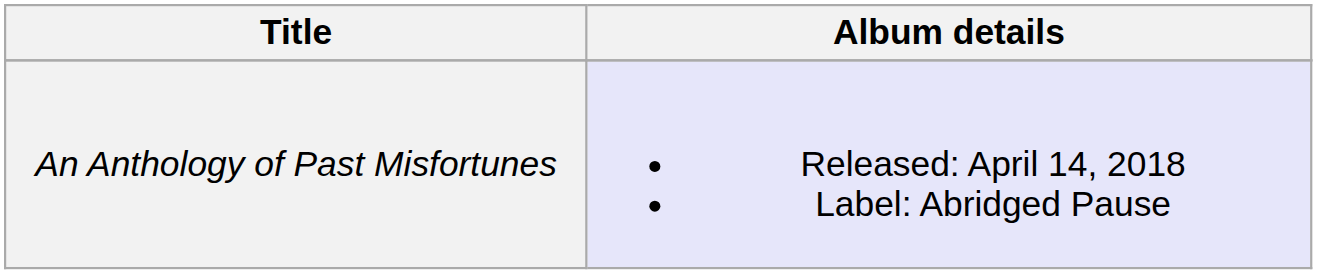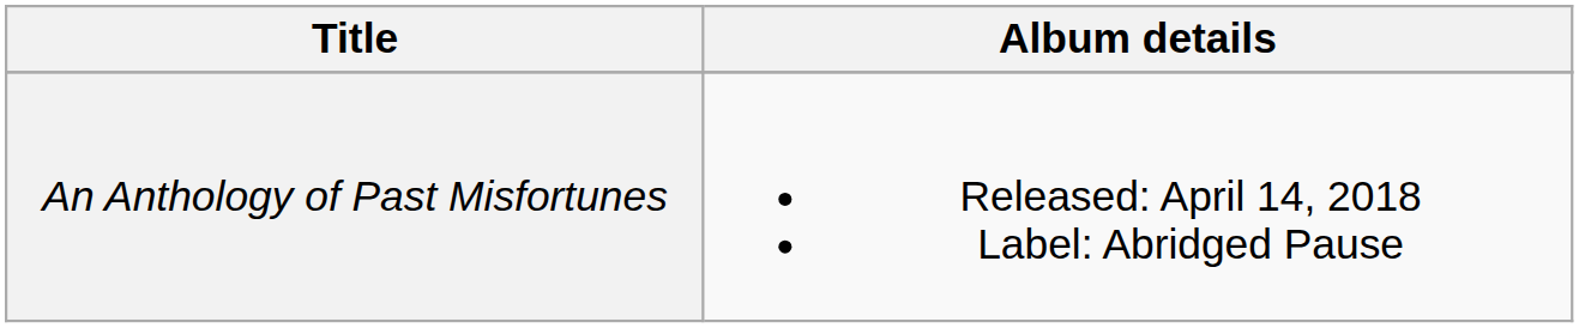An Anthology of Past Misfortunes | Album details: lavender background -> no background
